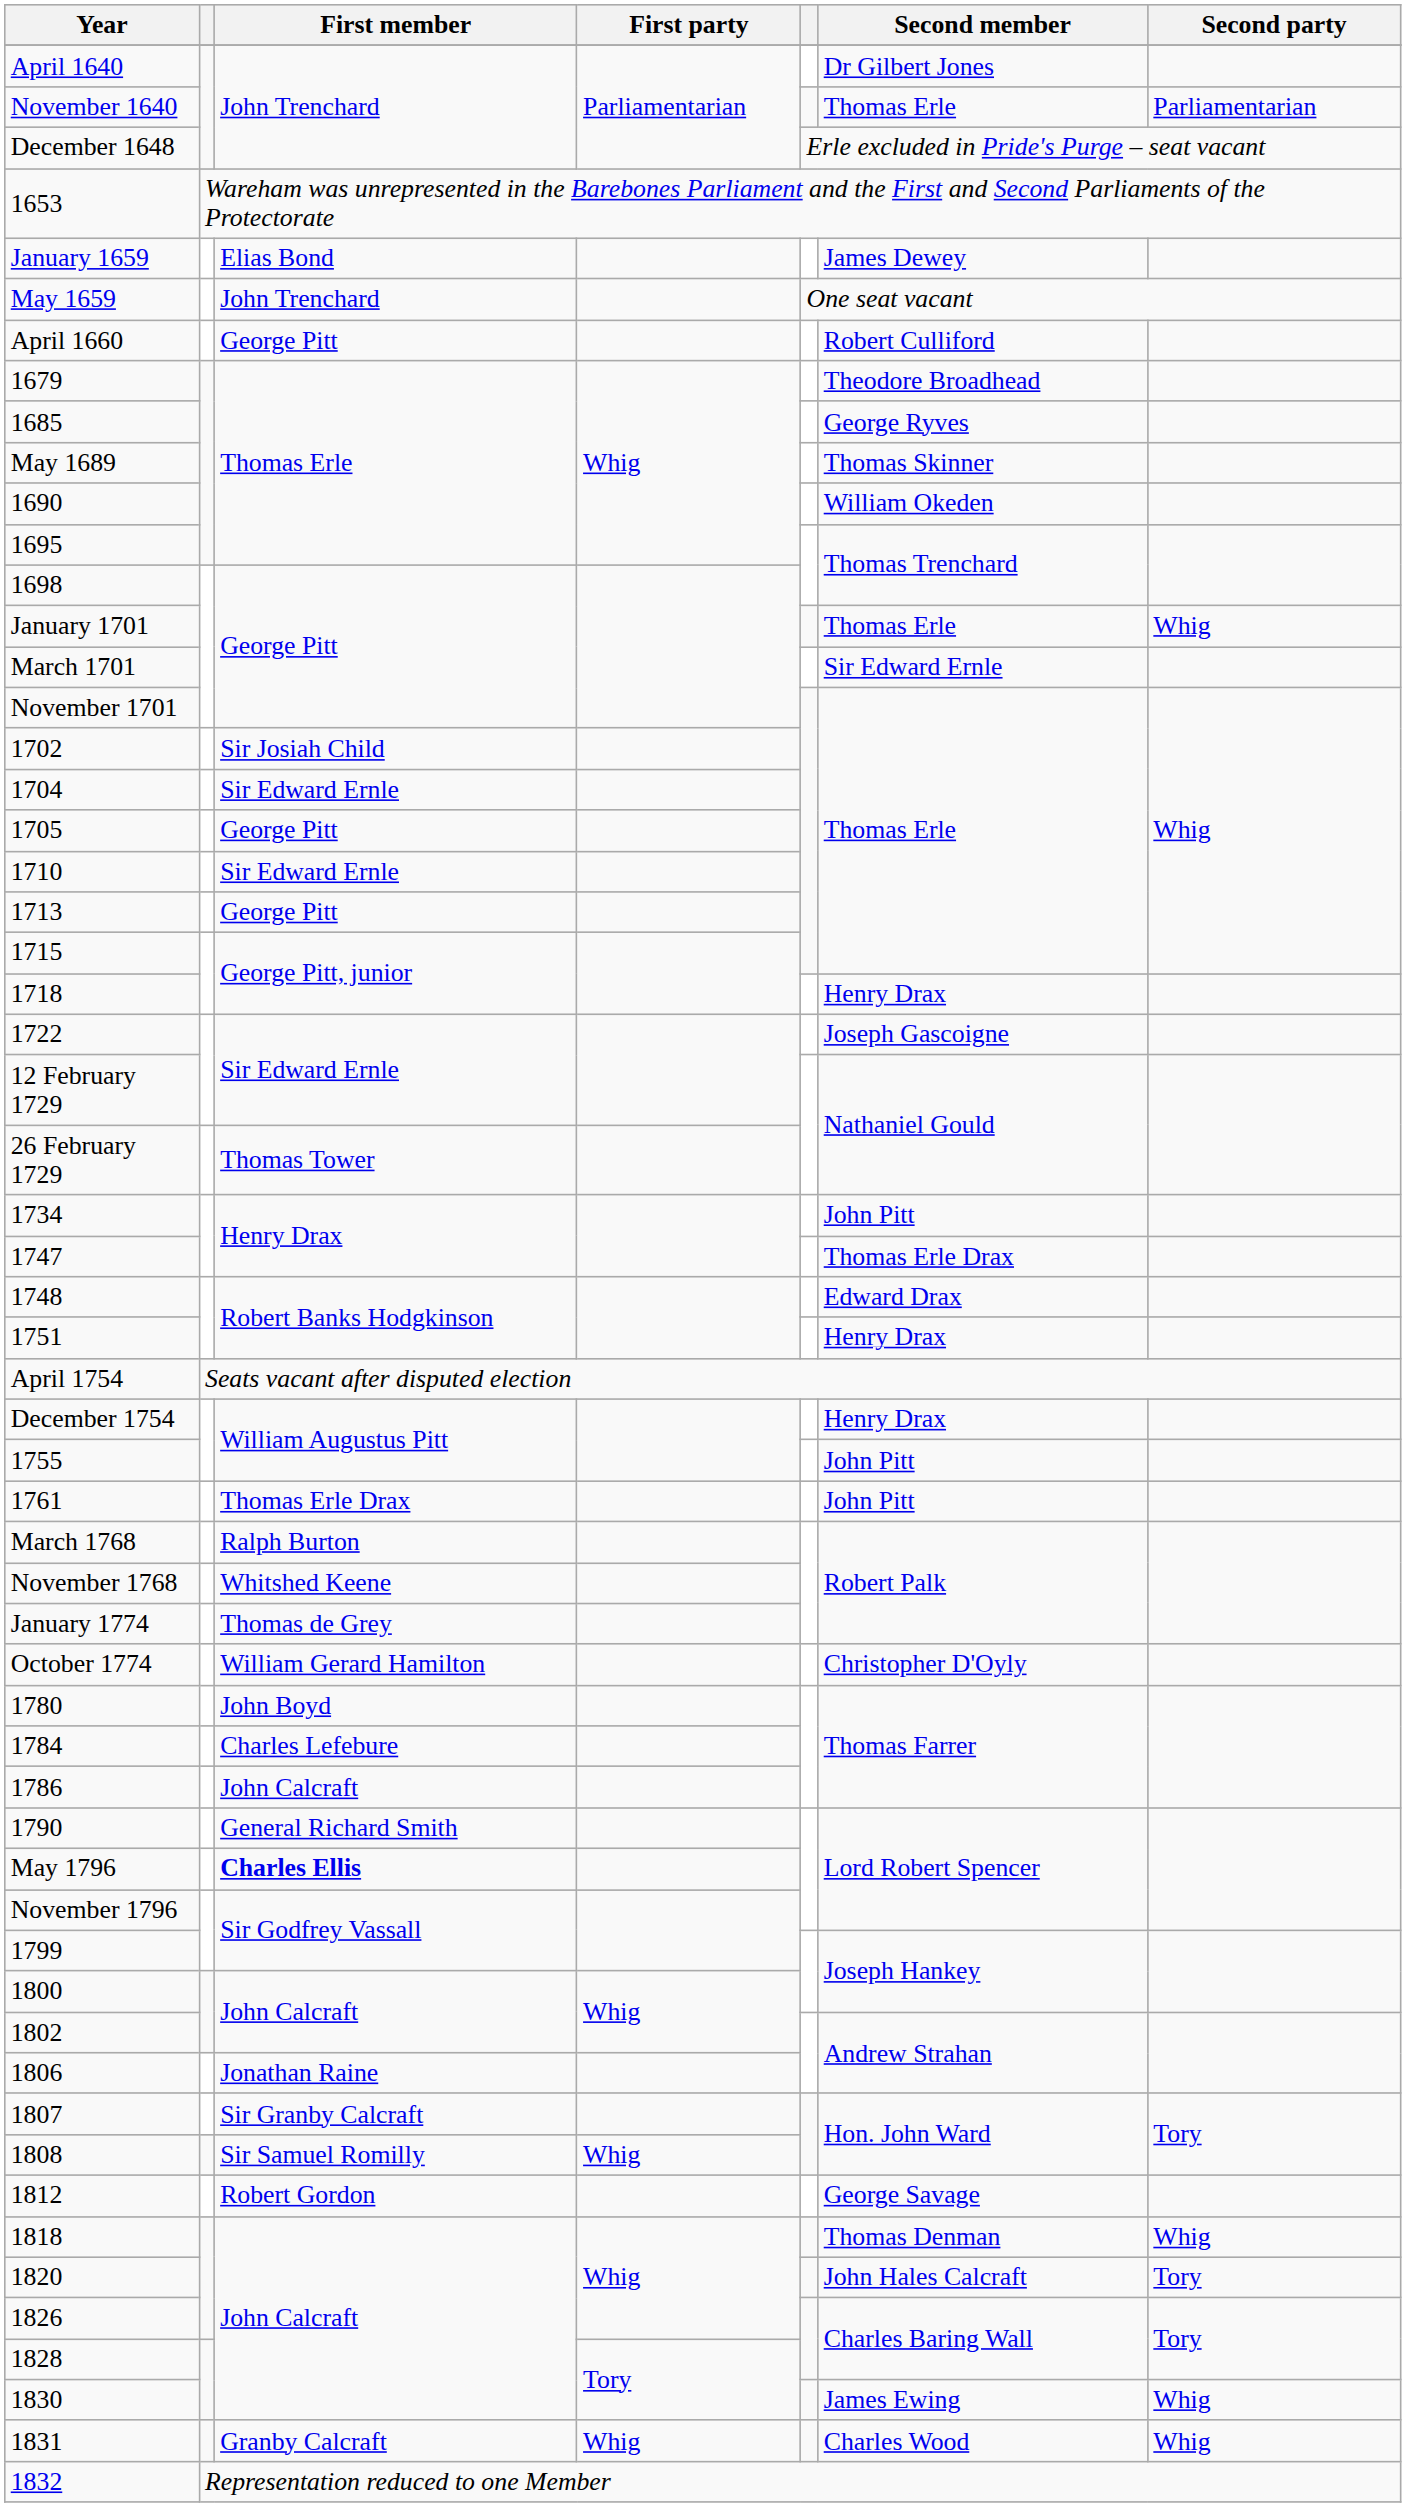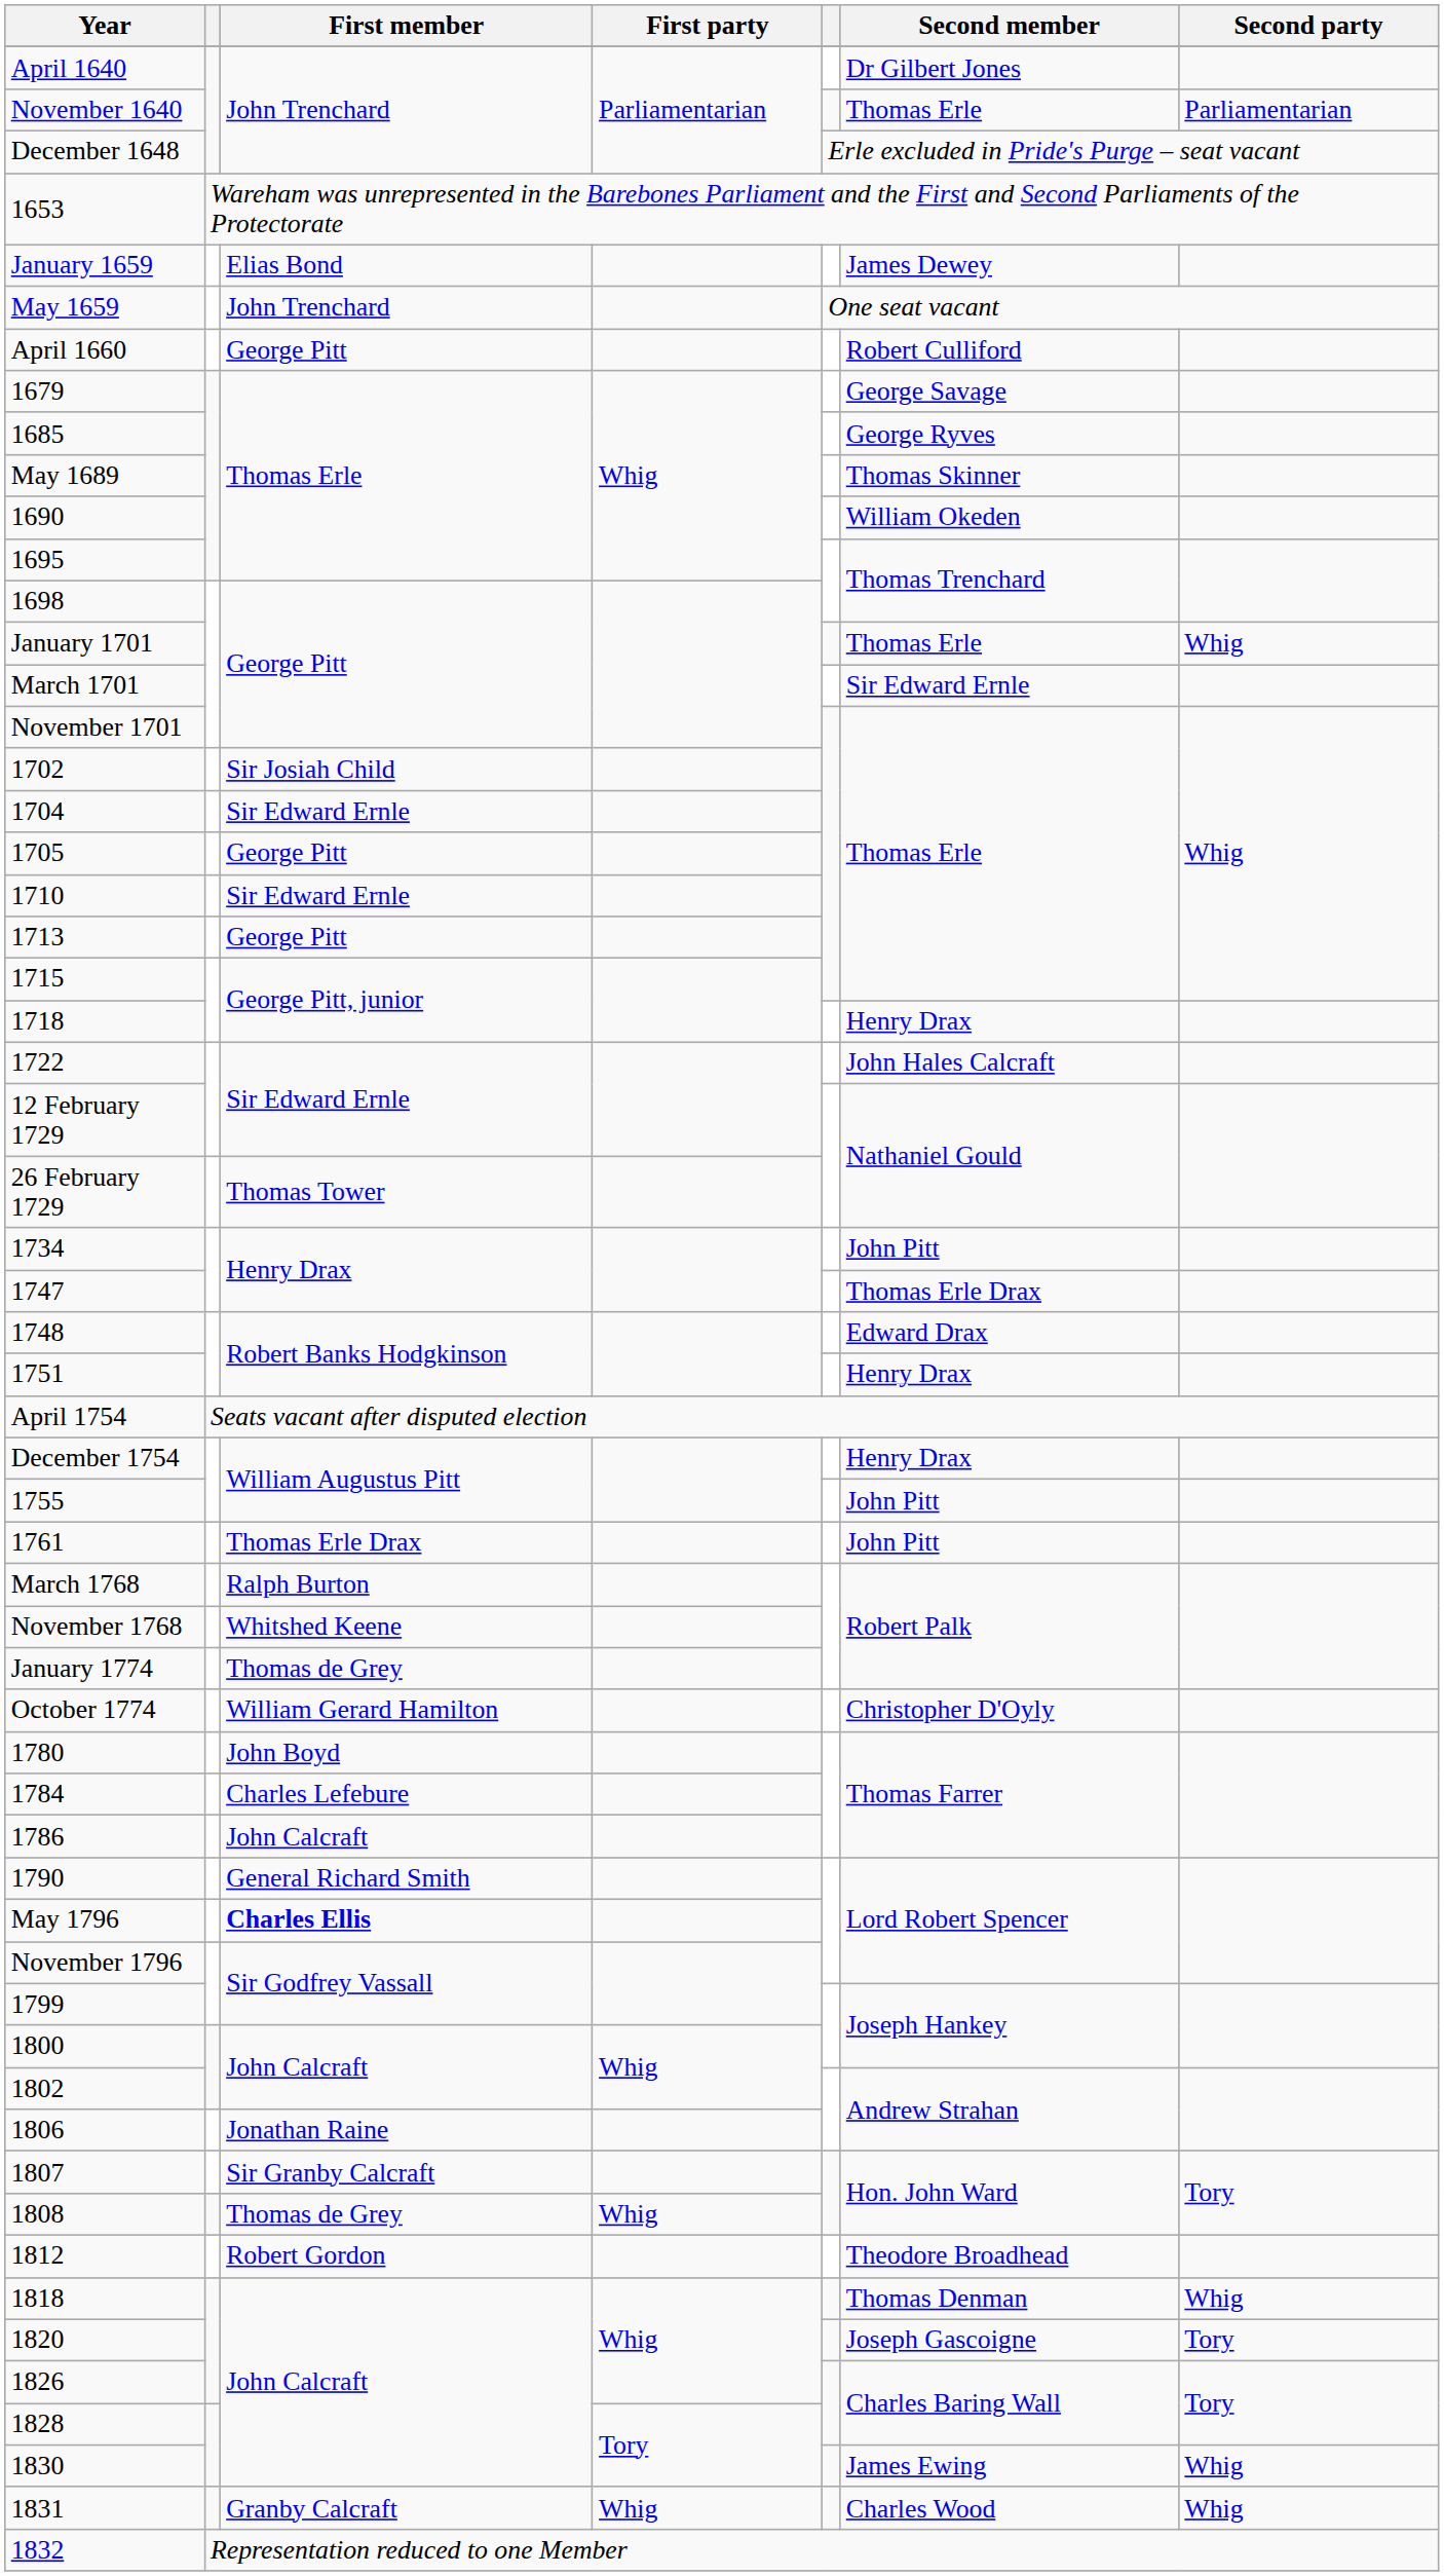1679 | Second member: Theodore Broadhead -> George Savage
1722 | Second member: Joseph Gascoigne -> John Hales Calcraft
1808 | First member: Sir Samuel Romilly -> Thomas de Grey
1812 | Second member: George Savage -> Theodore Broadhead
1820 | Second member: John Hales Calcraft -> Joseph Gascoigne
